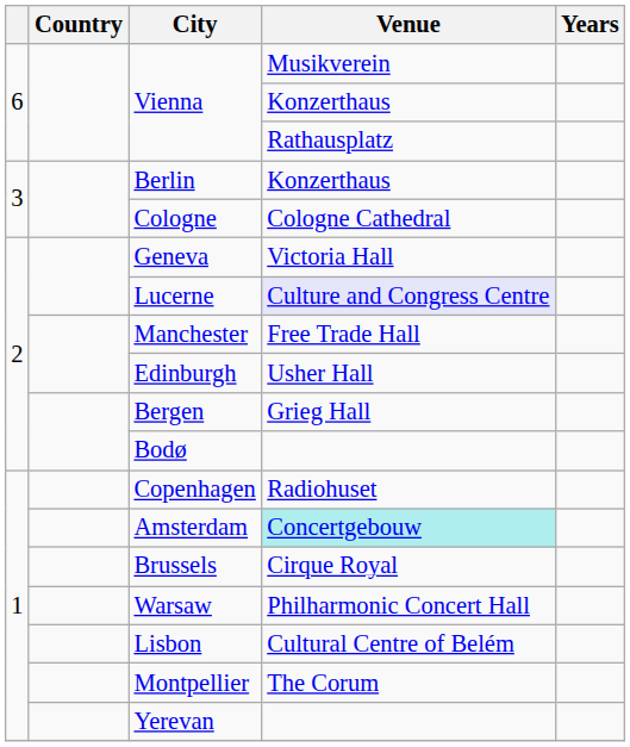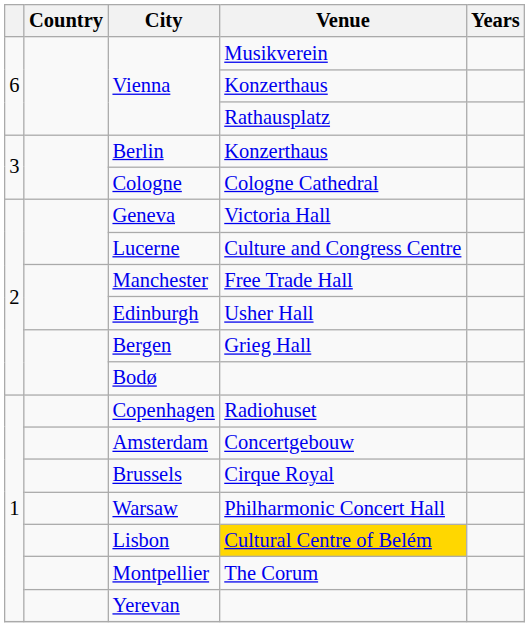Lucerne | Venue: lavender background -> no background
Amsterdam | Venue: paleturquoise background -> no background
Lisbon | Venue: no background -> gold background
